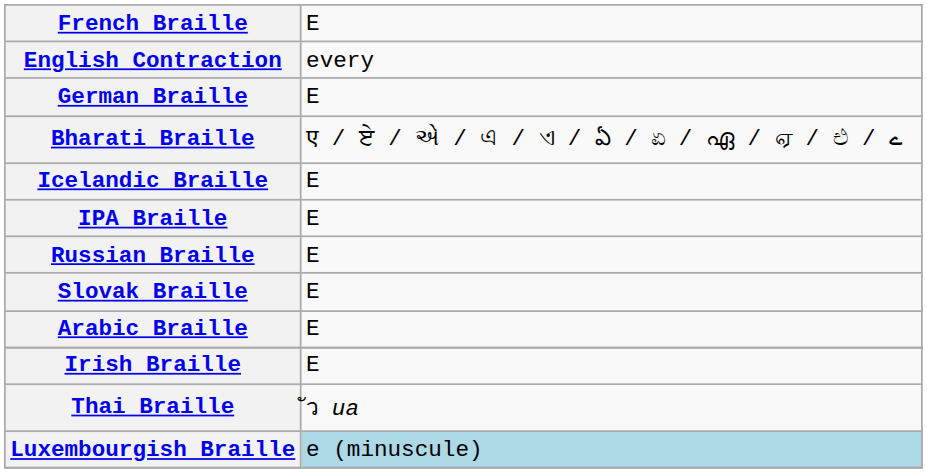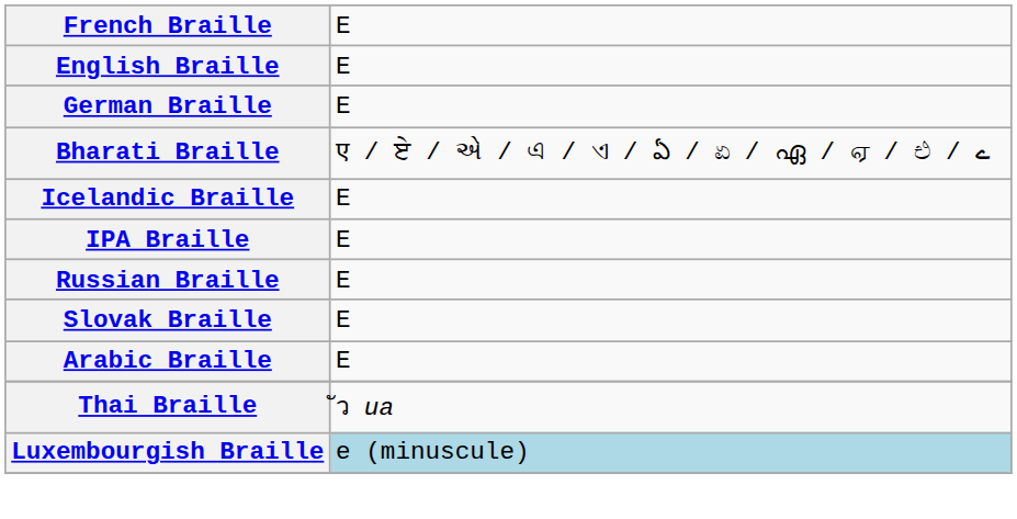+ row: English Braille | E
- row: English Contraction | every
- row: Irish Braille | E
